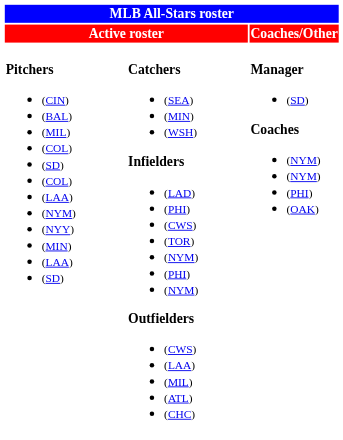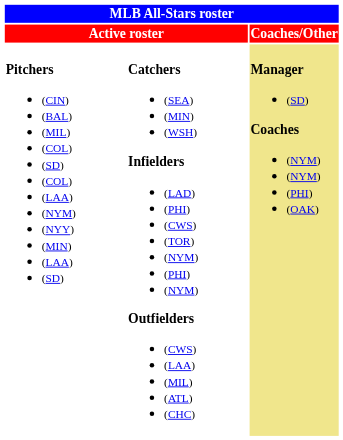row 3 | Coaches/Other: no background -> khaki background
